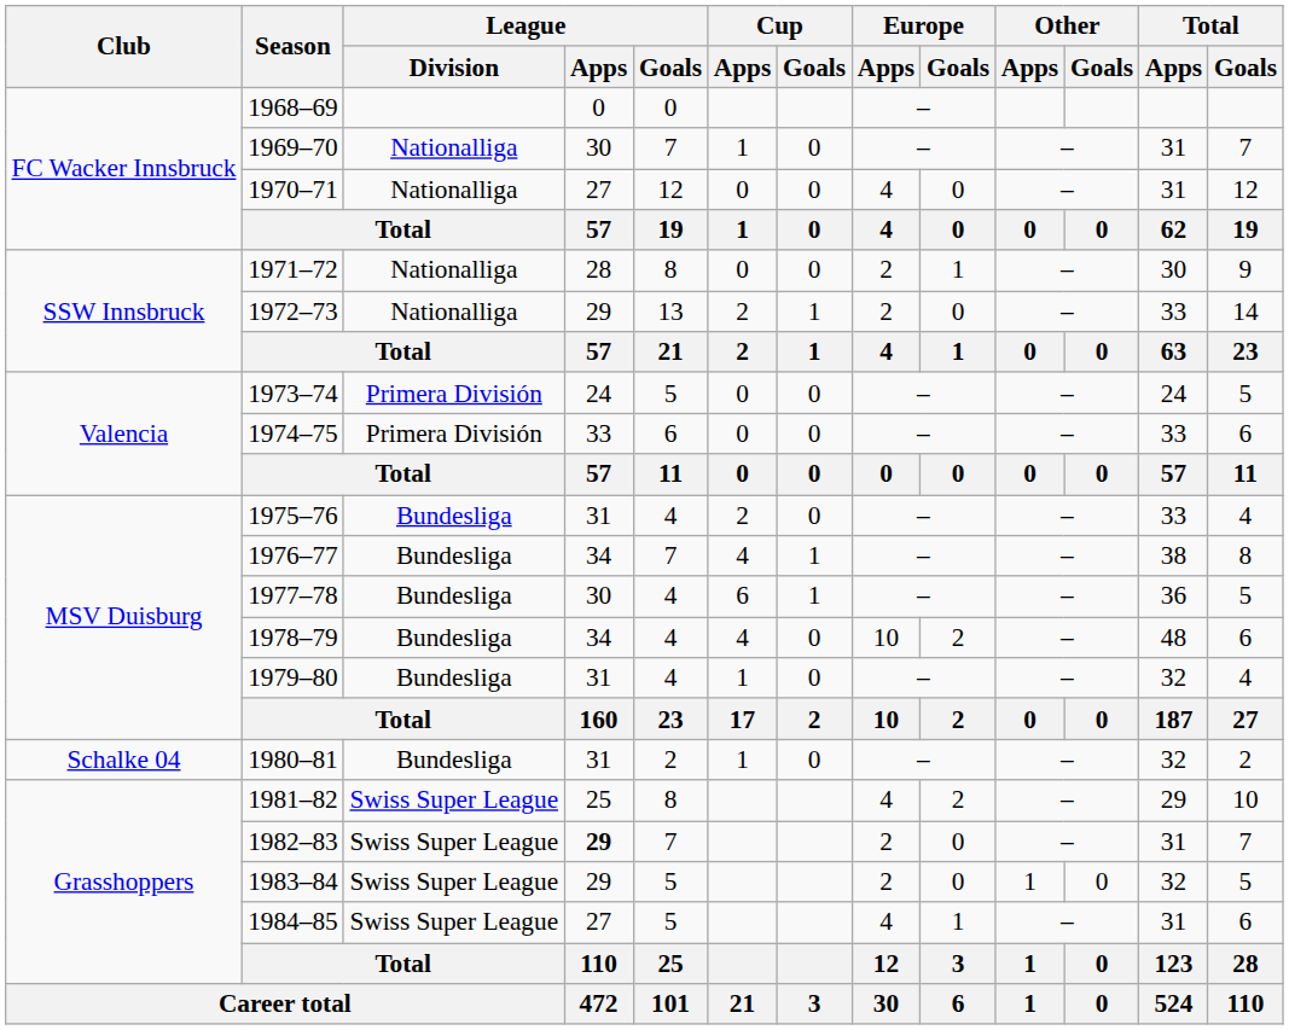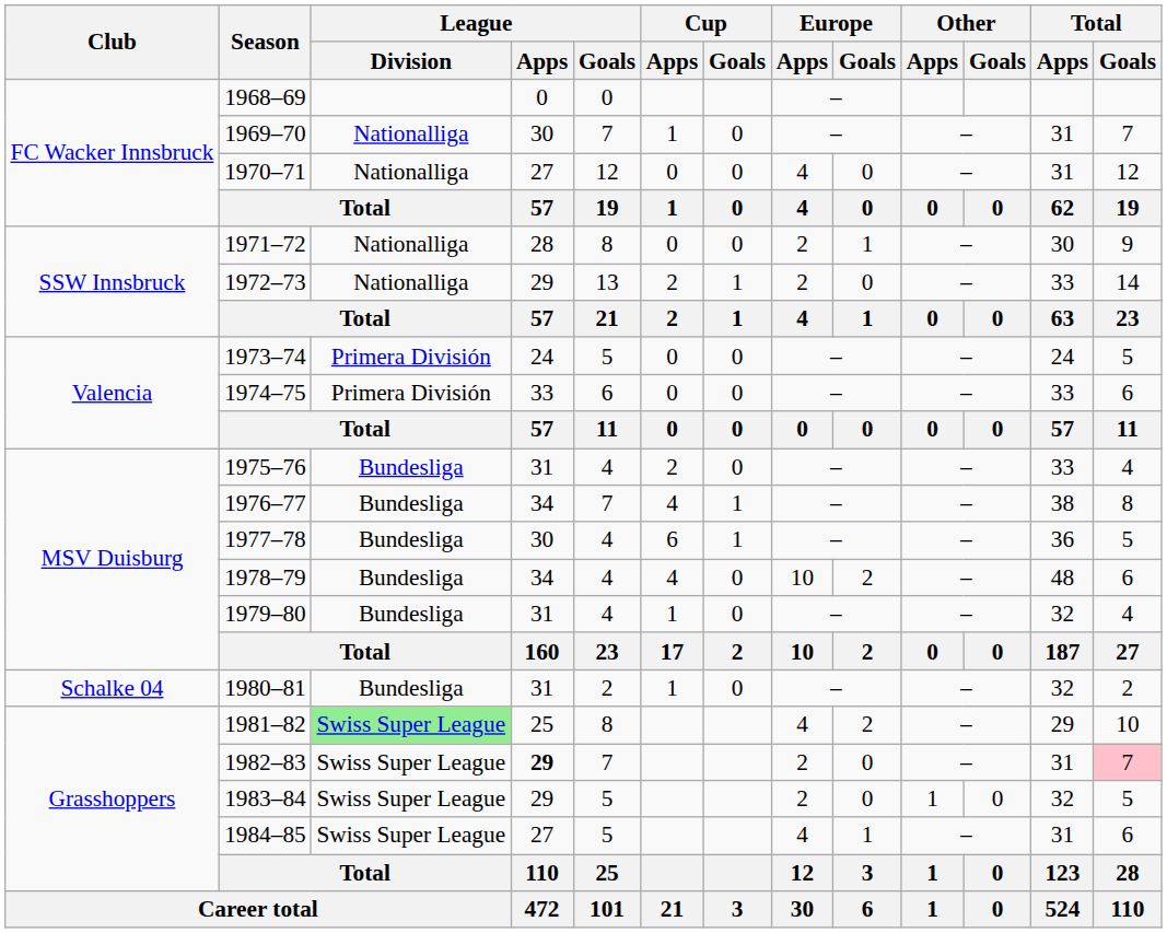1981–82 | League / Division: no background -> lightgreen background
1982–83 | Total / Goals: no background -> pink background
